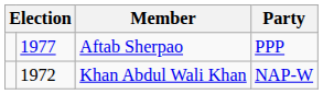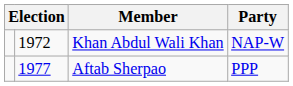rows swapped: Khan Abdul Wali Khan <-> Aftab Sherpao
